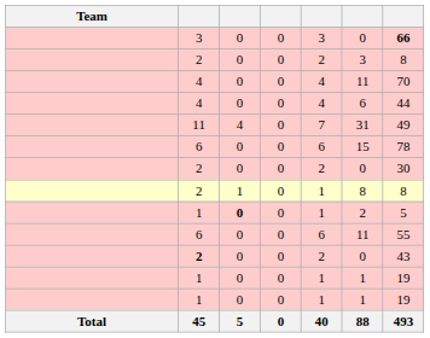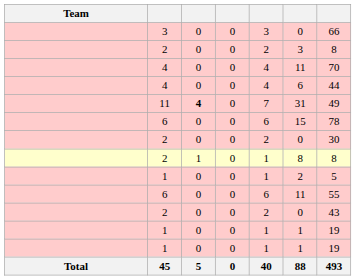row 2 | column 7: bold -> normal
row 6 | column 3: normal -> bold
row 10 | column 3: bold -> normal
row 12 | column 2: bold -> normal
